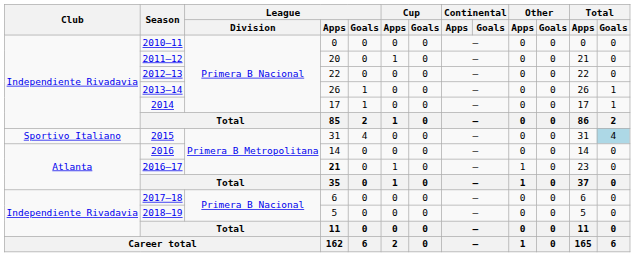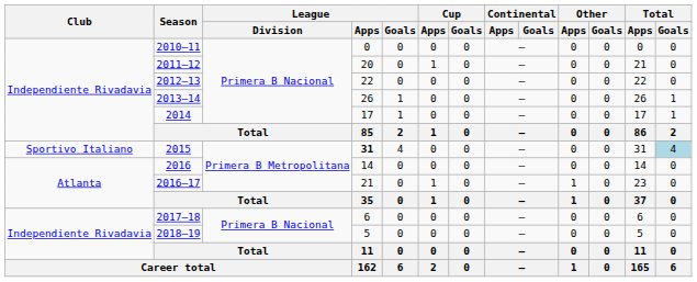2015 | League / Apps: normal -> bold
2016–17 | League / Apps: bold -> normal
